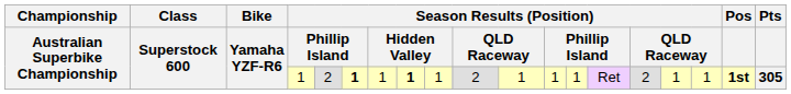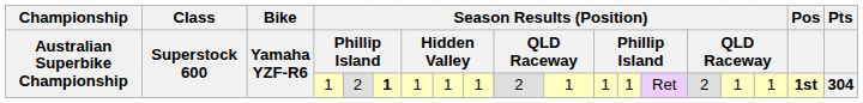row 3 | column 8: bold -> normal
row 3 | Pts: 305 -> 304
